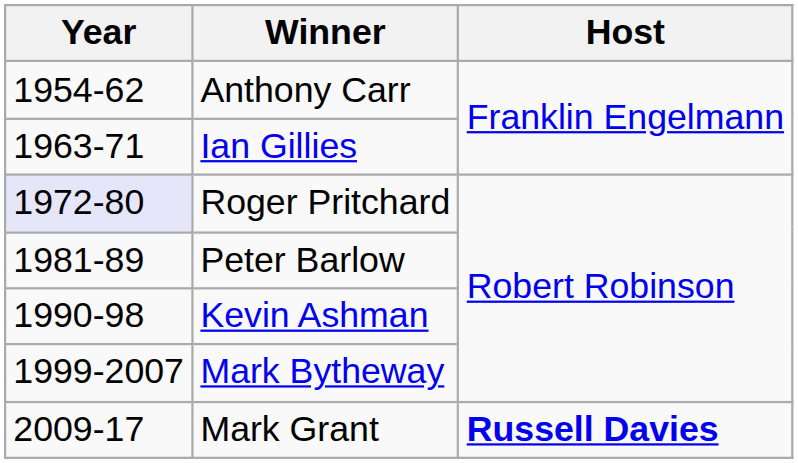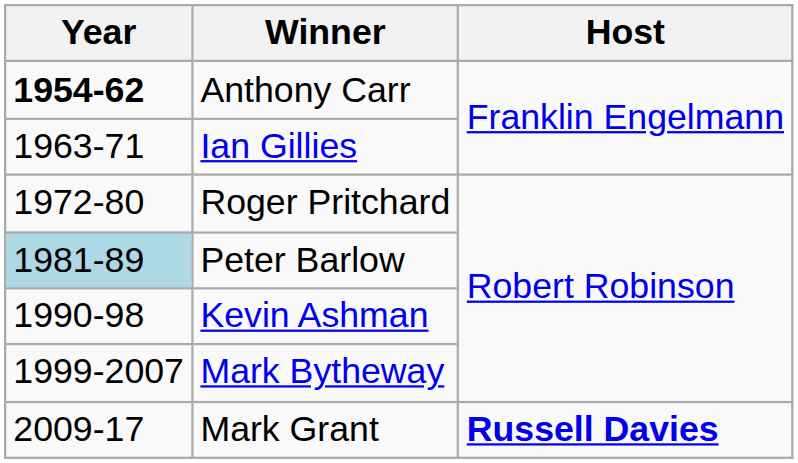Anthony Carr | Year: normal -> bold
Roger Pritchard | Year: lavender background -> no background
Peter Barlow | Year: no background -> lightblue background
